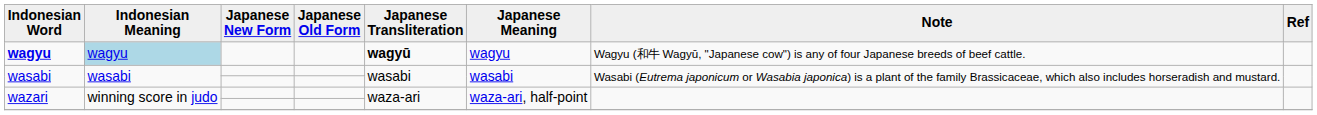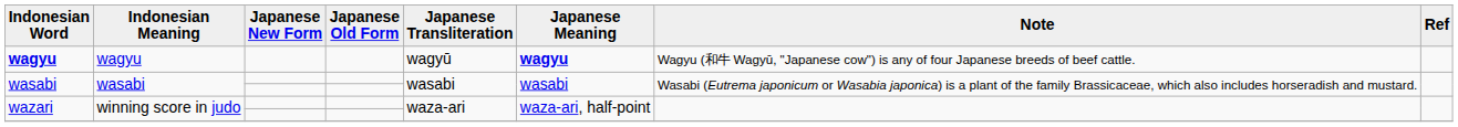row 2 | Indonesian Meaning: lightblue background -> no background
row 2 | Japanese Transliteration: bold -> normal
row 2 | Japanese Meaning: normal -> bold
